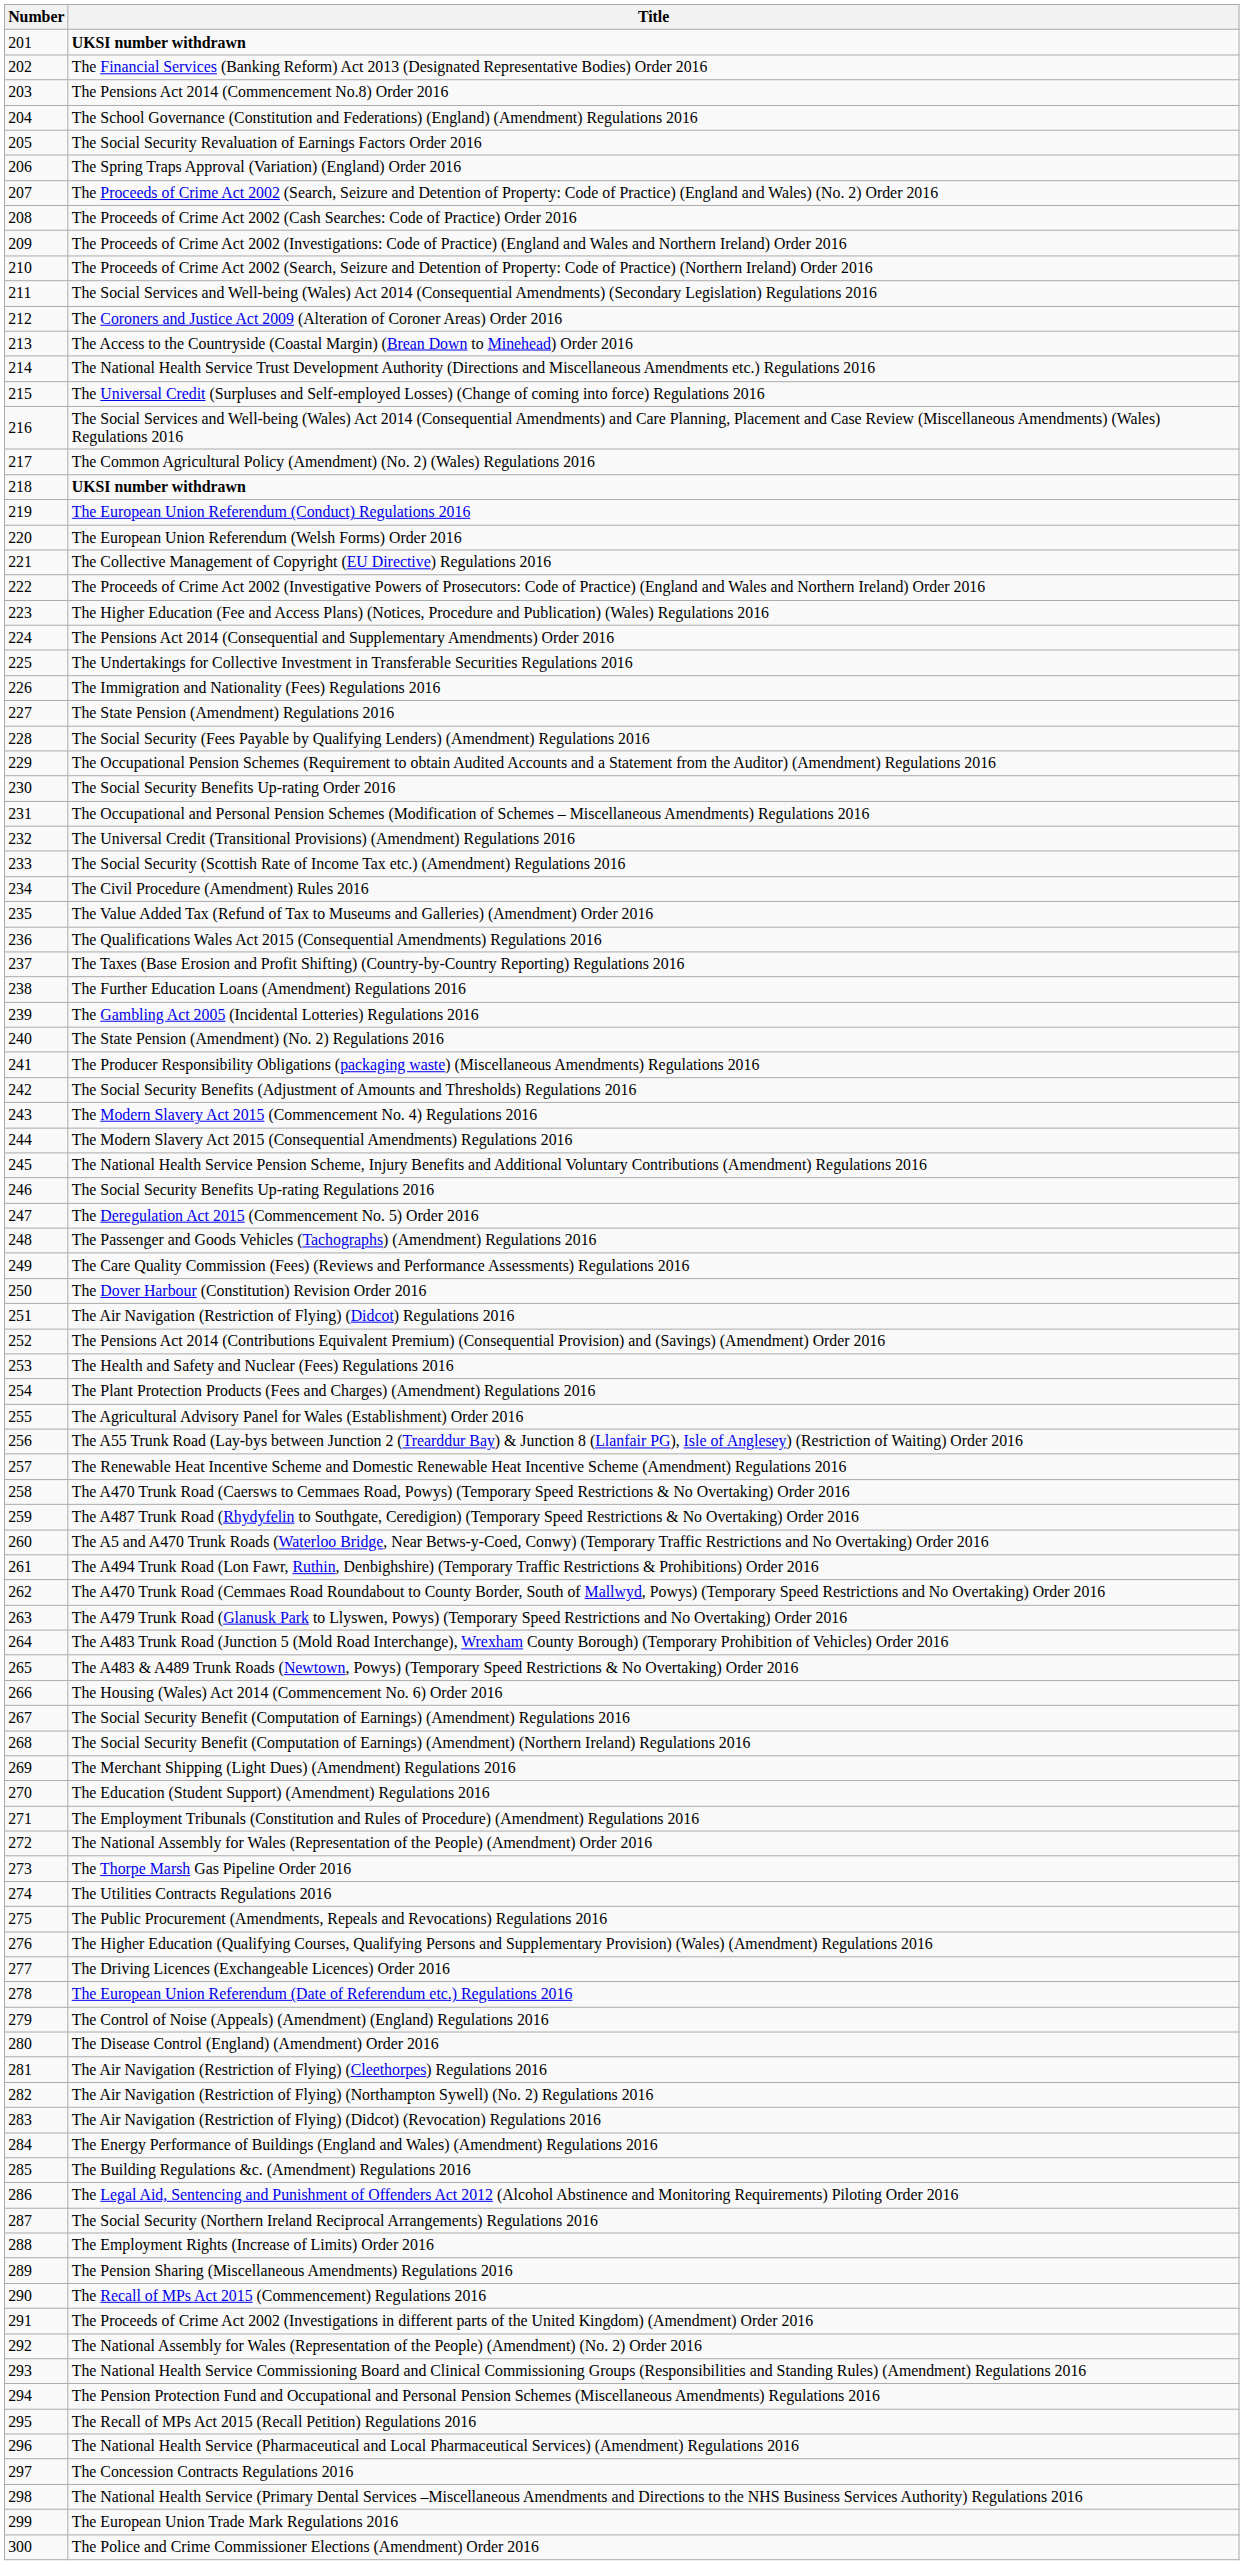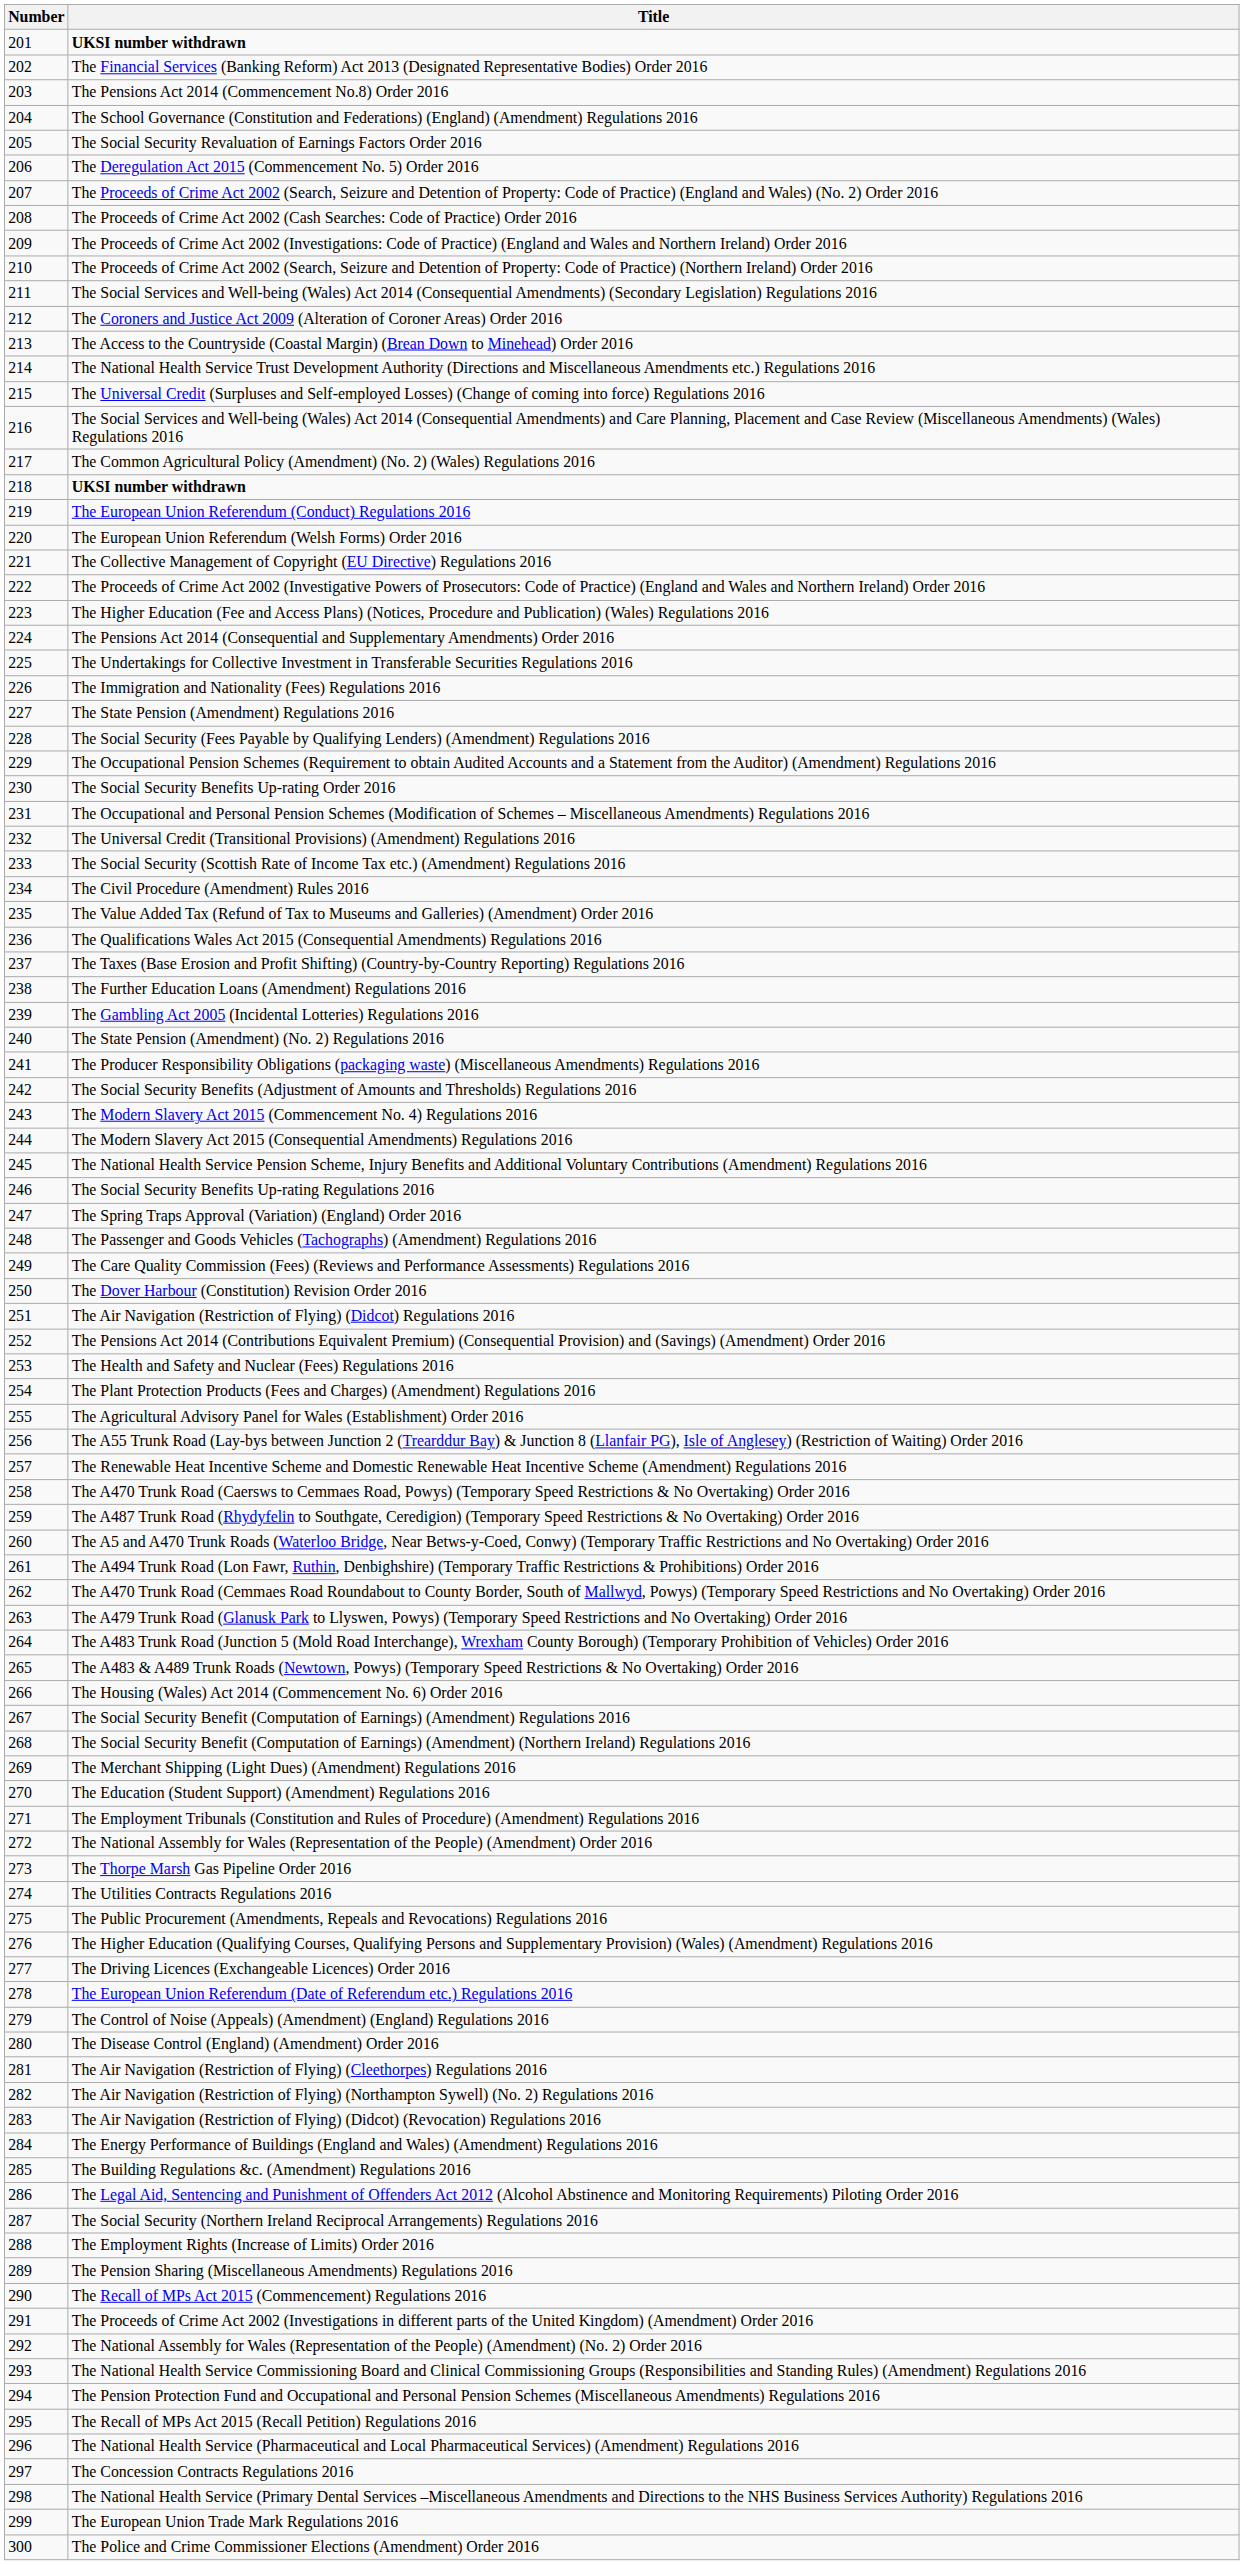row 7 | Title: The Spring Traps Approval (Variation) (England) Order 2016 -> The Deregulation Act 2015 (Commencement No. 5) Order 2016
row 48 | Title: The Deregulation Act 2015 (Commencement No. 5) Order 2016 -> The Spring Traps Approval (Variation) (England) Order 2016
